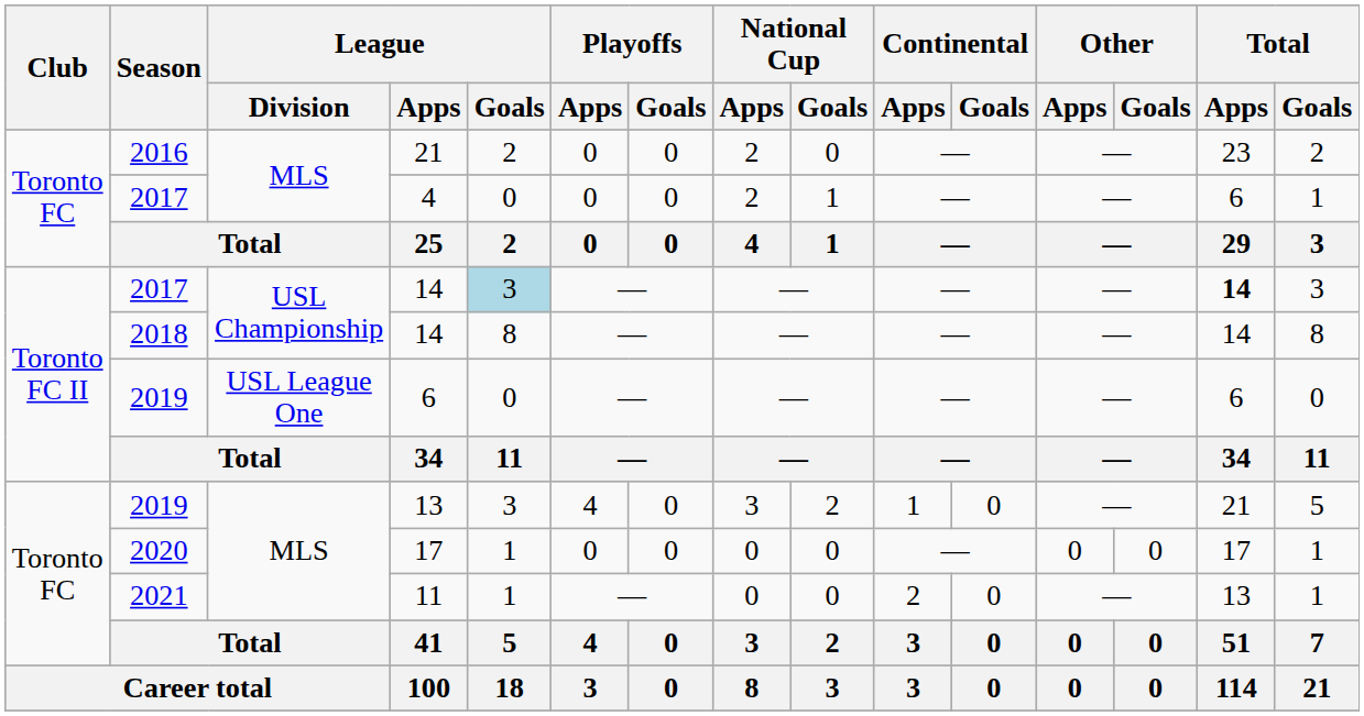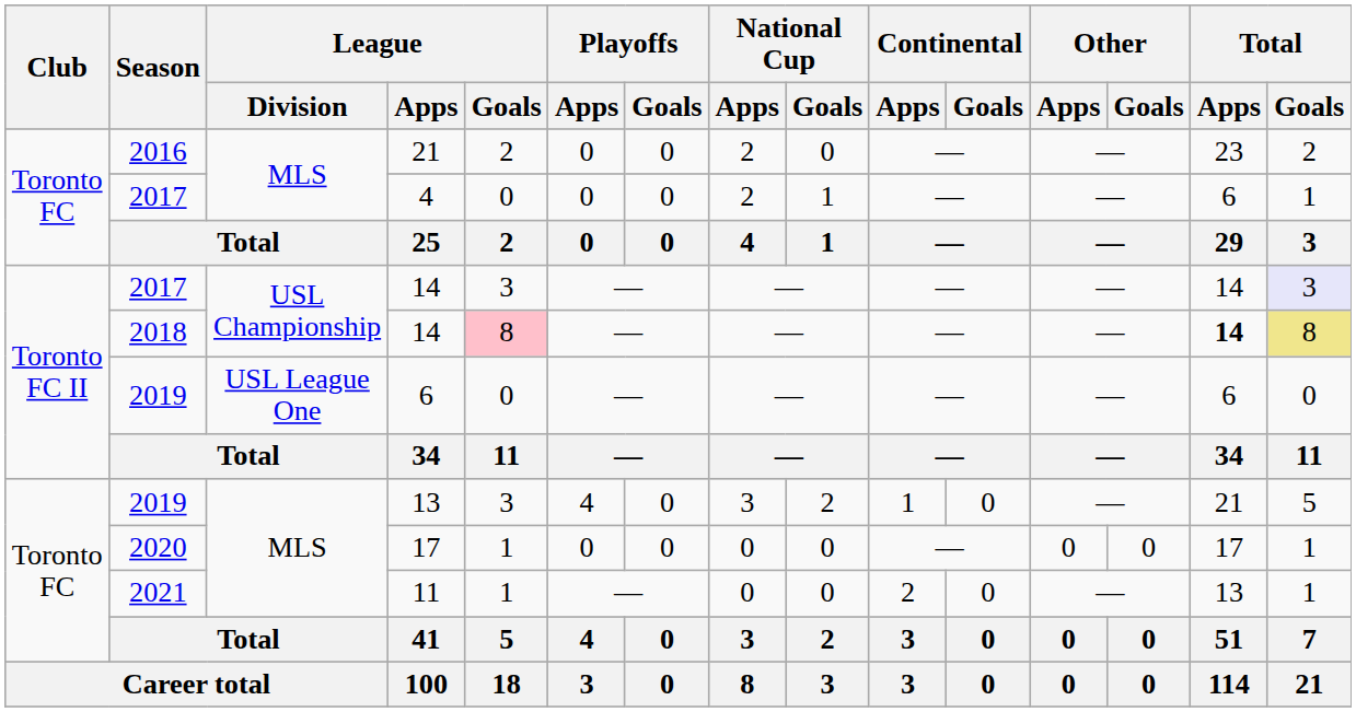2017 / 14 | League / Goals: lightblue background -> no background
2017 / 14 | Total / Apps: bold -> normal
2017 / 14 | Total / Goals: no background -> lavender background
2018 / 14 | League / Goals: no background -> pink background
2018 / 14 | Total / Apps: normal -> bold
2018 / 14 | Total / Goals: no background -> khaki background
